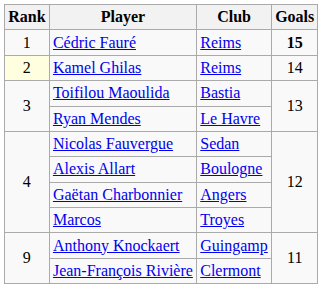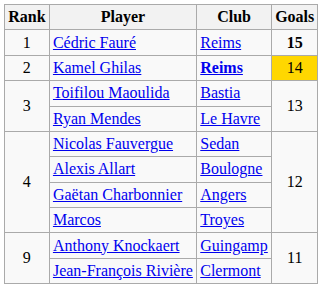Kamel Ghilas | Rank: lightyellow background -> no background
Kamel Ghilas | Club: normal -> bold
Kamel Ghilas | Goals: no background -> gold background
